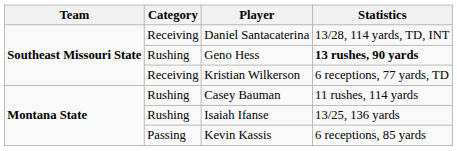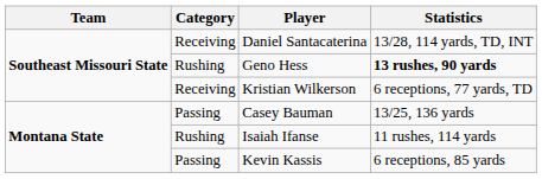Casey Bauman | Category: Rushing -> Passing
Casey Bauman | Statistics: 11 rushes, 114 yards -> 13/25, 136 yards
Isaiah Ifanse | Statistics: 13/25, 136 yards -> 11 rushes, 114 yards
